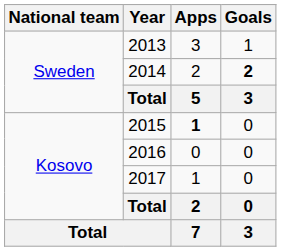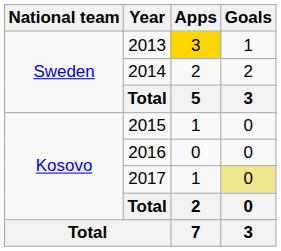2013 | Apps: no background -> gold background
2014 | Goals: bold -> normal
2015 | Apps: bold -> normal
2017 | Goals: no background -> khaki background
